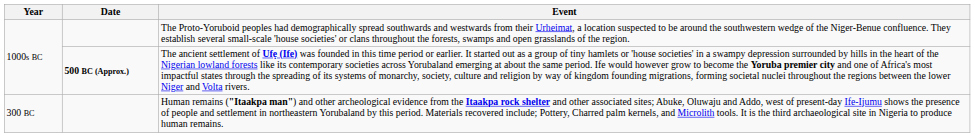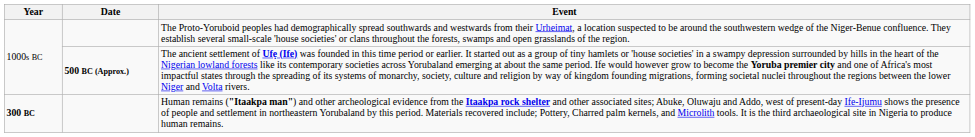row 4 | Year: normal -> bold
